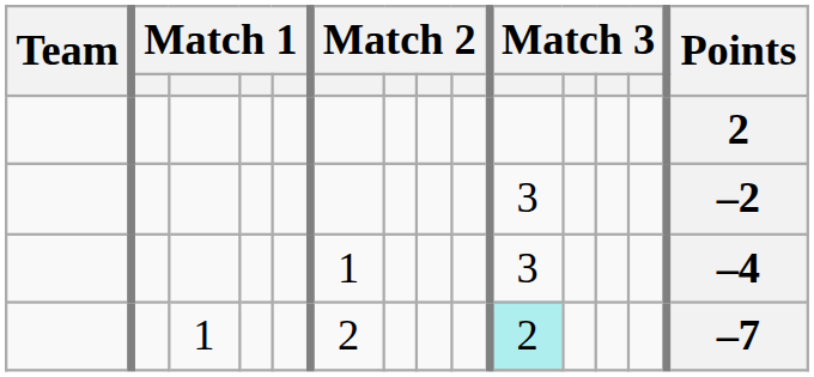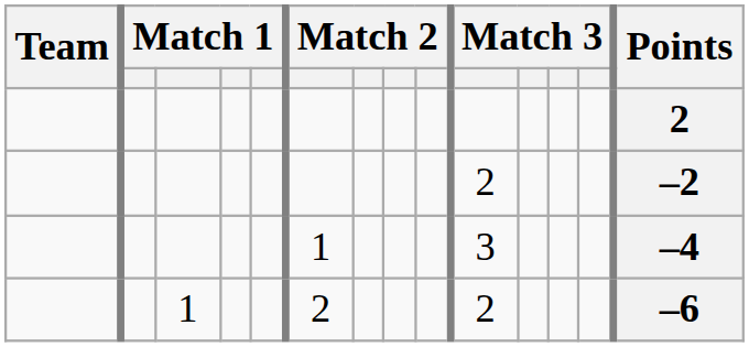row 4 | column 10: 3 -> 2
row 6 | column 10: paleturquoise background -> no background
row 6 | Points: –7 -> –6
